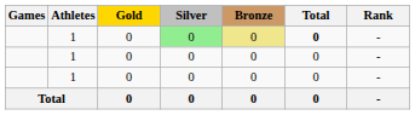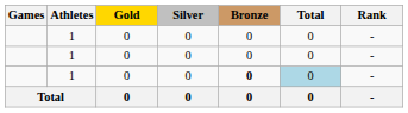row 2 | Silver: lightgreen background -> no background
row 2 | Bronze: khaki background -> no background
row 2 | Total: bold -> normal
row 4 | Bronze: normal -> bold
row 4 | Total: no background -> lightblue background
